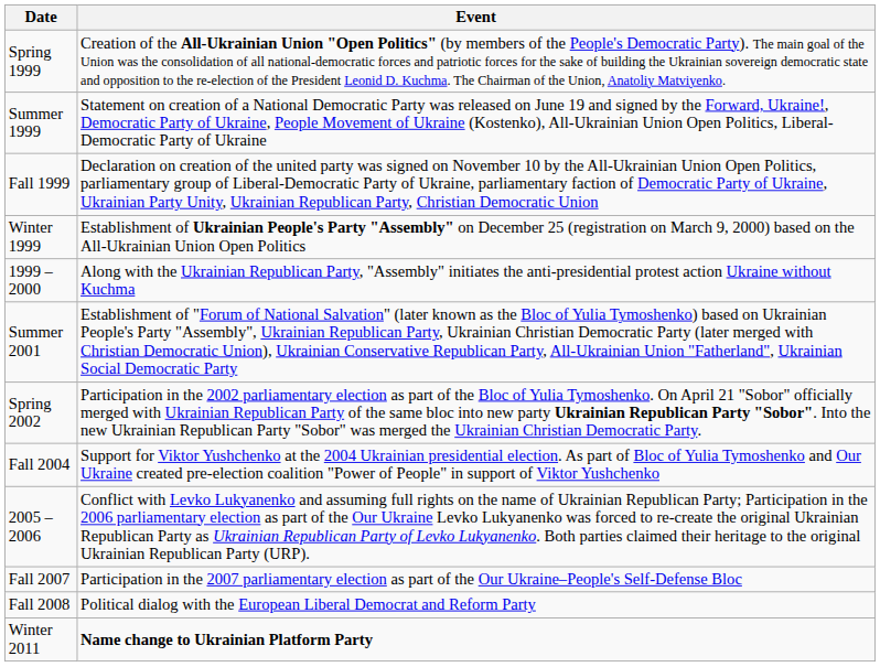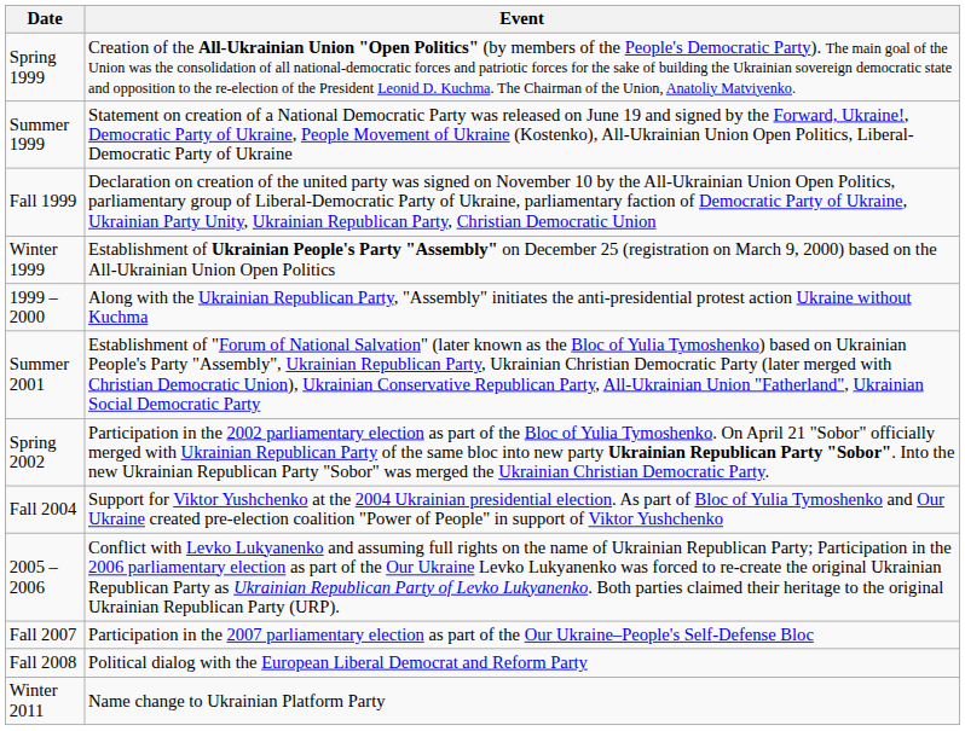Winter 2011 | Event: bold -> normal
